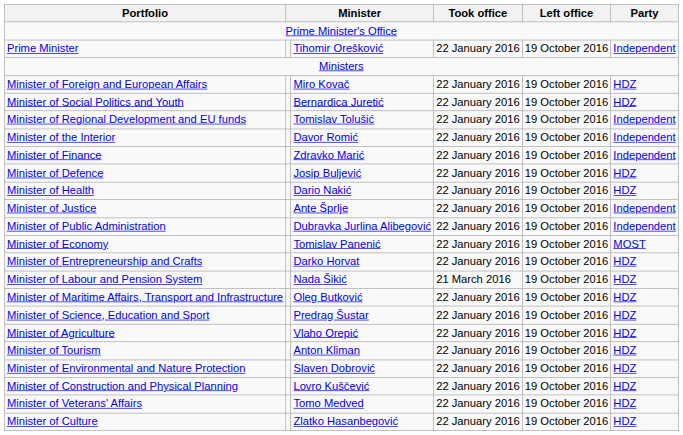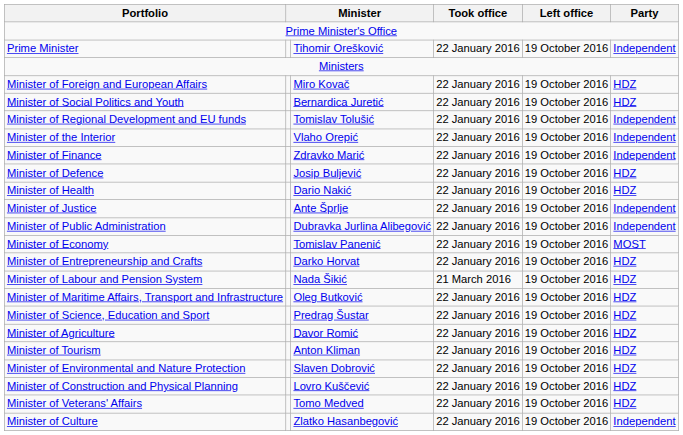Minister of the Interior | column 3: Davor Romić -> Vlaho Orepić
Minister of Agriculture | column 3: Vlaho Orepić -> Davor Romić
Minister of Culture | Party: HDZ -> Independent
